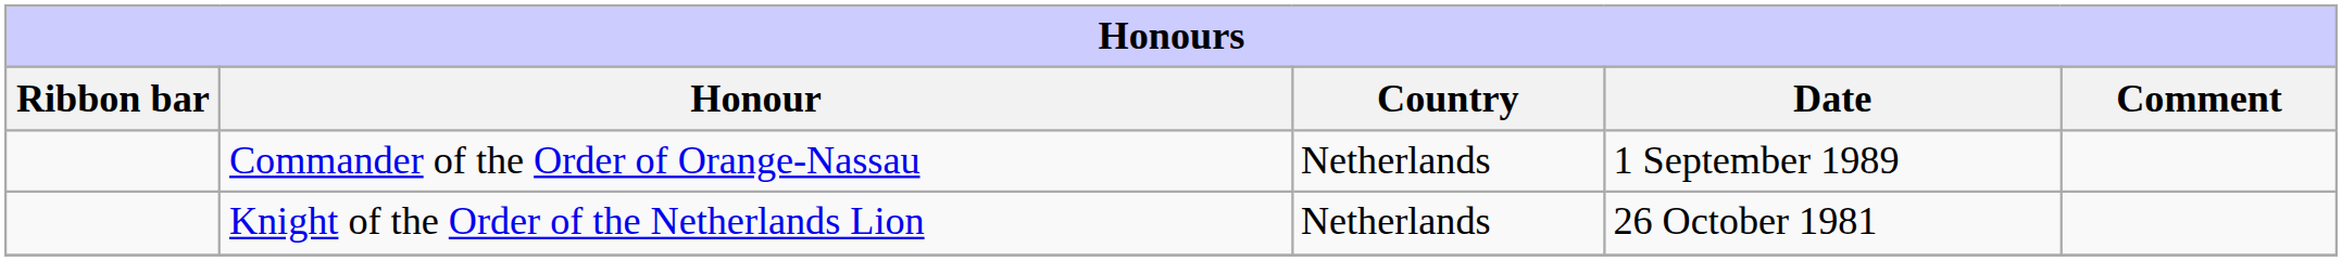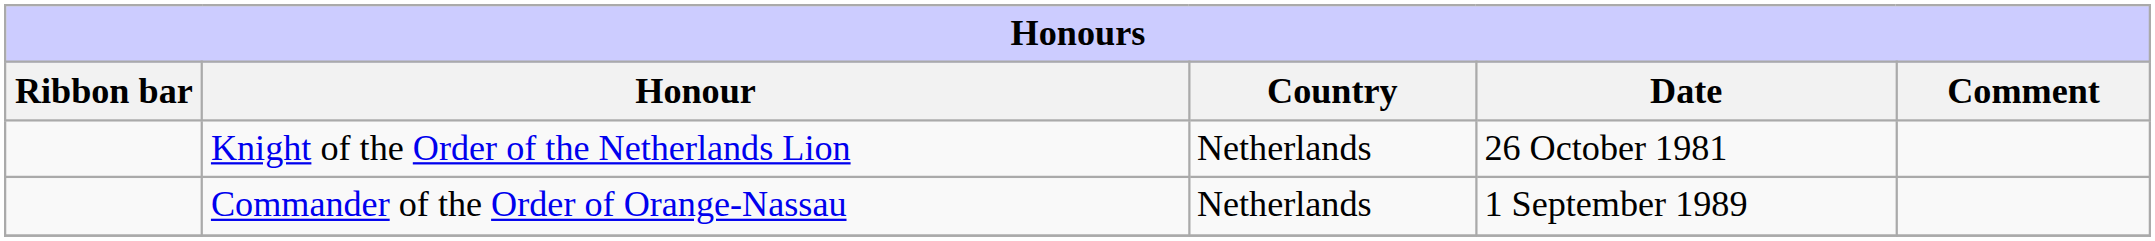rows swapped: Knight of the Order of the Netherlands Lion <-> Commander of the Order of Orange-Nassau
